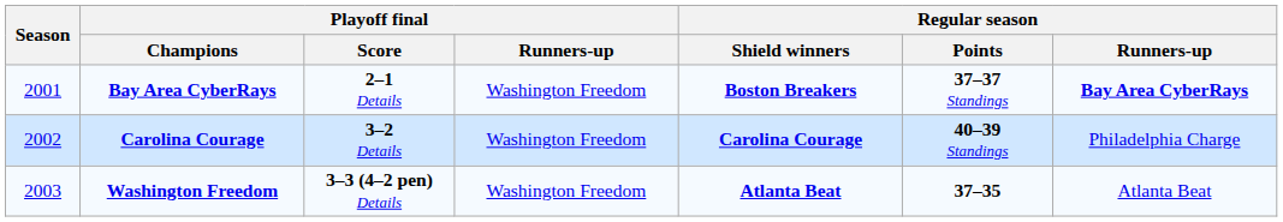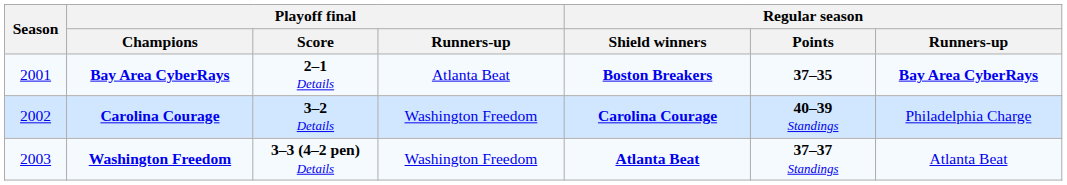row 3 | Playoff final / Runners-up: Washington Freedom -> Atlanta Beat
row 3 | Regular season / Points: 37–37 Standings -> 37–35
row 5 | Regular season / Points: 37–35 -> 37–37 Standings
